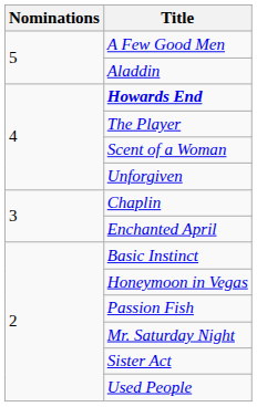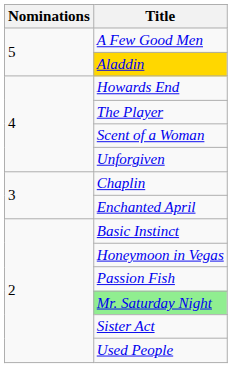Aladdin | Title: no background -> gold background
Howards End | Title: bold -> normal
Mr. Saturday Night | Title: no background -> lightgreen background
